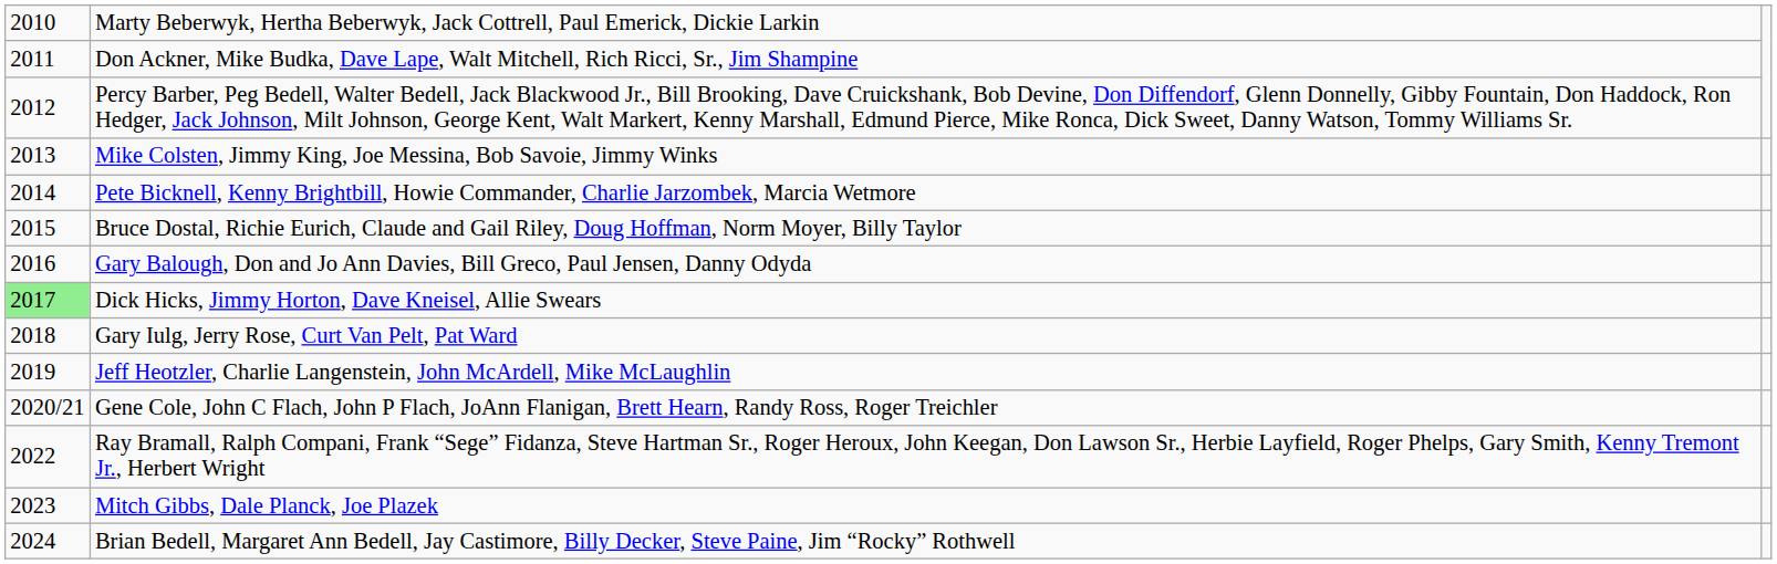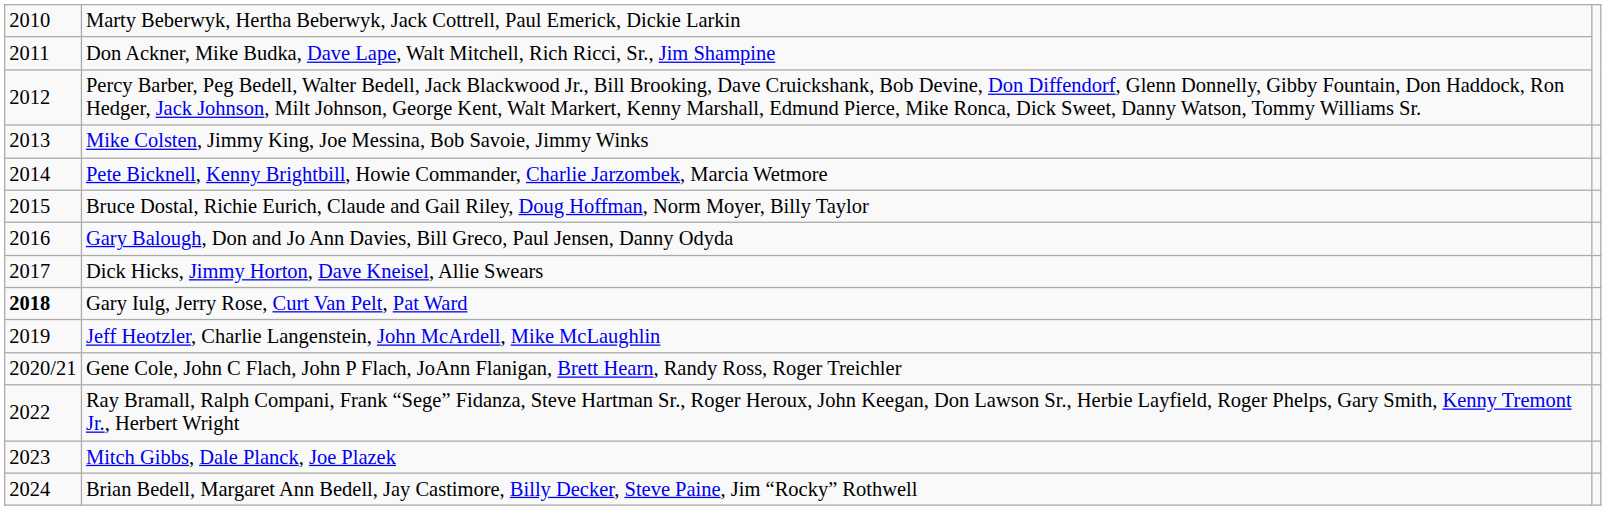Dick Hicks, Jimmy Horton, Dave Kneisel, Allie Swears | column 1: lightgreen background -> no background
Gary Iulg, Jerry Rose, Curt Van Pelt, Pat Ward | column 1: normal -> bold
